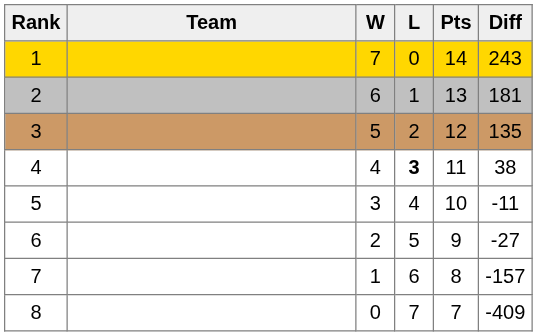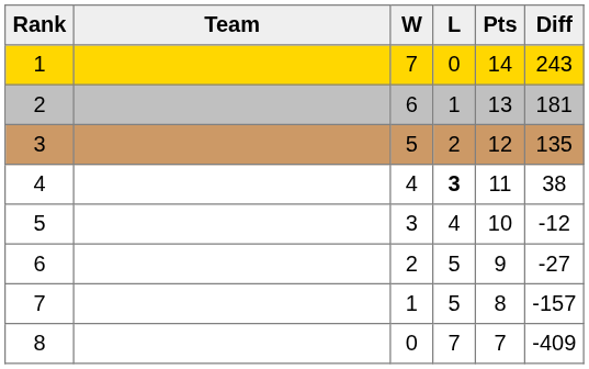row 6 | Diff: -11 -> -12
row 8 | L: 6 -> 5
